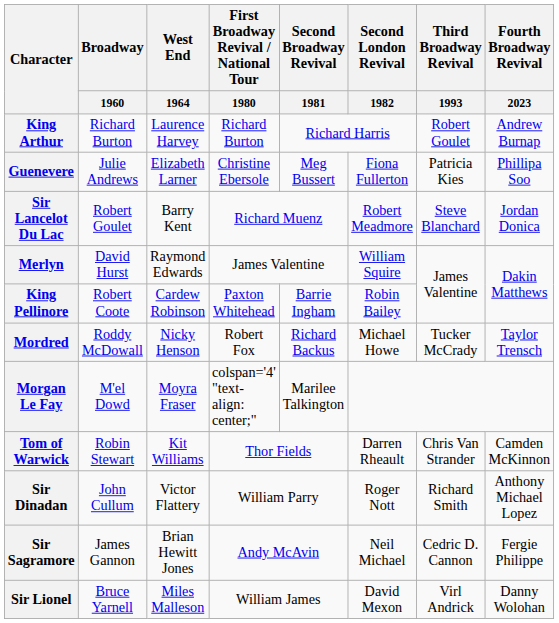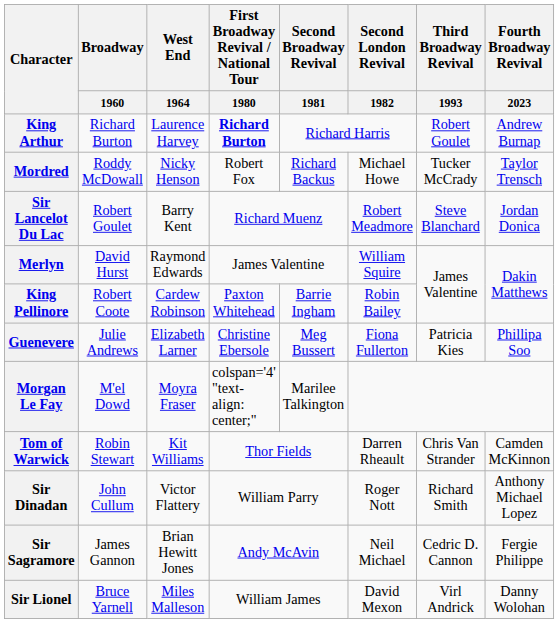King Arthur | First Broadway Revival / National Tour / 1980: normal -> bold
rows swapped: Guenevere <-> Mordred
